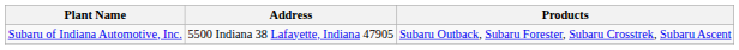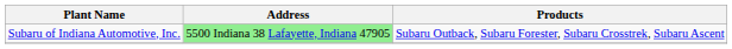Subaru of Indiana Automotive, Inc. | Address: no background -> lightgreen background
